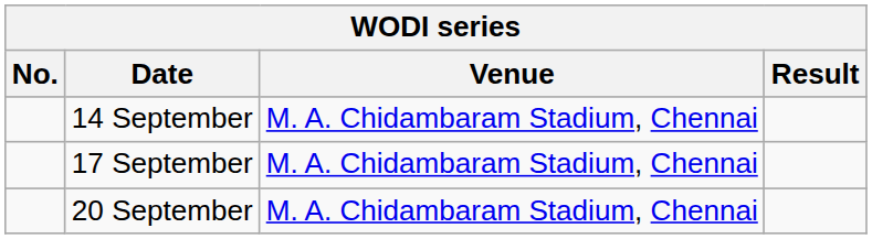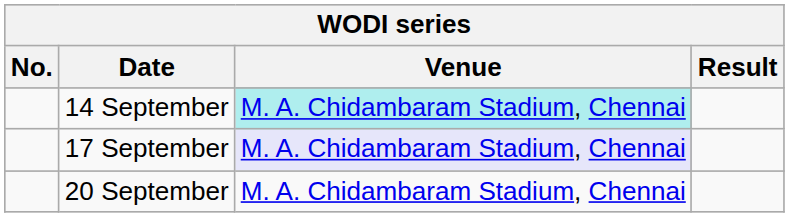14 September | Venue: no background -> paleturquoise background
17 September | Venue: no background -> lavender background
